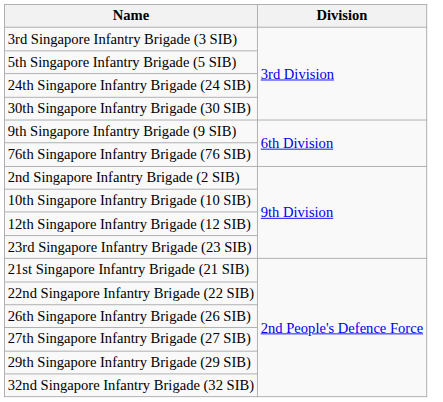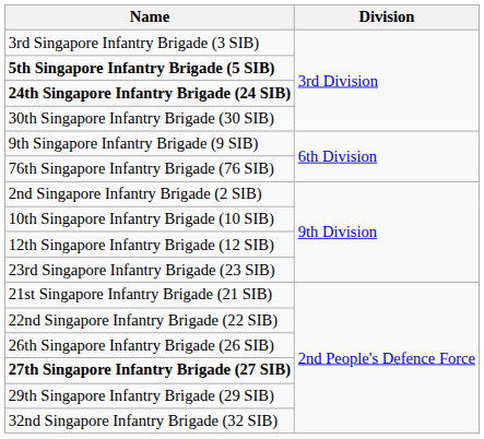5th Singapore Infantry Brigade (5 SIB) | Name: normal -> bold
24th Singapore Infantry Brigade (24 SIB) | Name: normal -> bold
27th Singapore Infantry Brigade (27 SIB) | Name: normal -> bold
